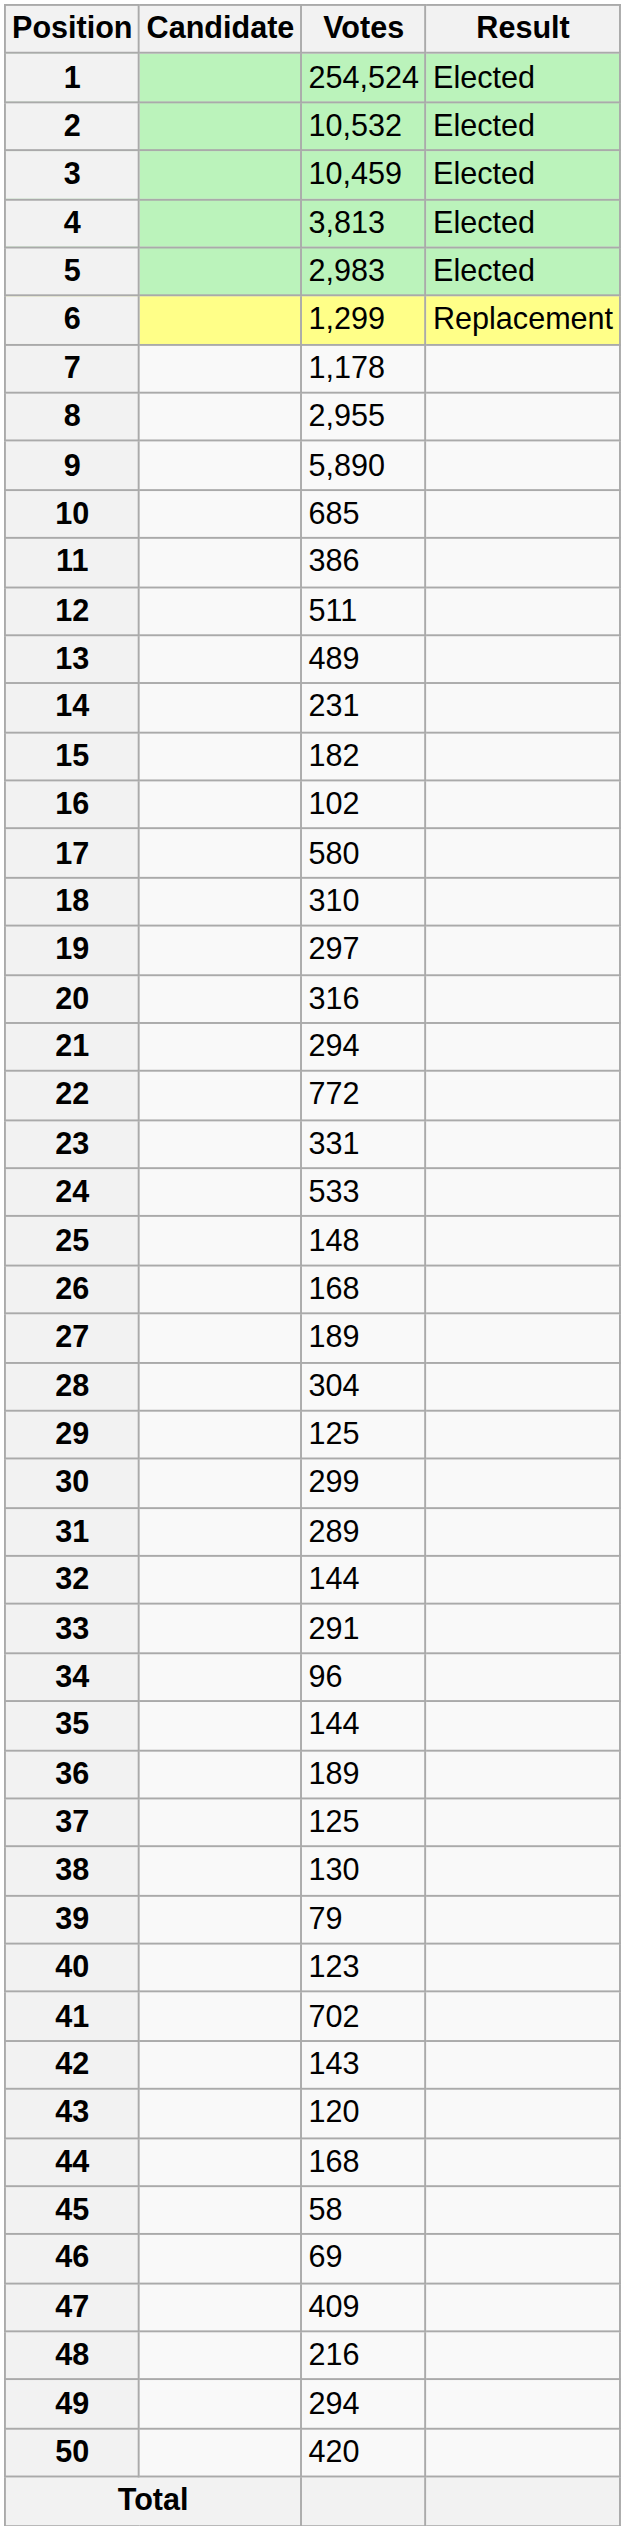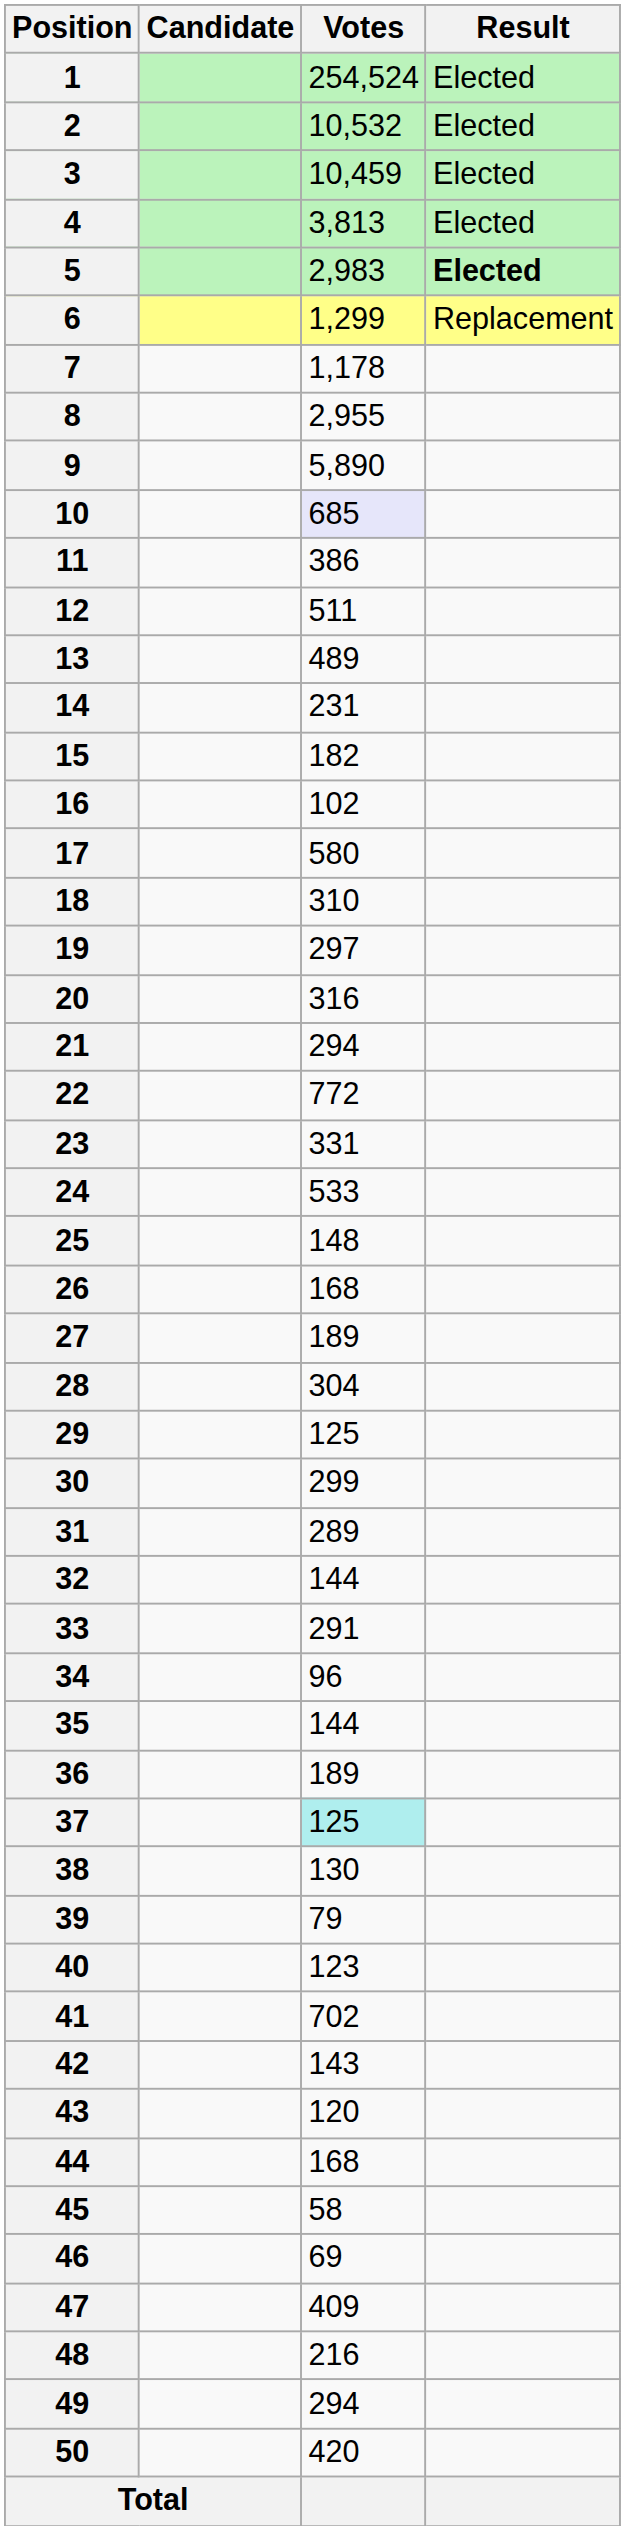5 | Result: normal -> bold
10 | Votes: no background -> lavender background
37 | Votes: no background -> paleturquoise background
